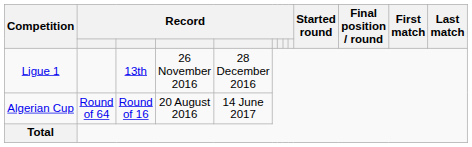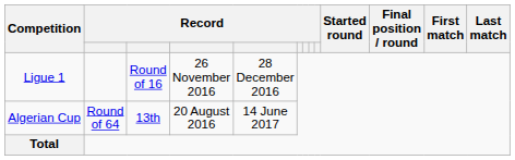Ligue 1 | column 3: 13th -> Round of 16
Algerian Cup | column 3: Round of 16 -> 13th
